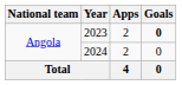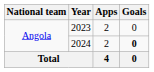2023 | Goals: bold -> normal
2024 | Goals: normal -> bold
